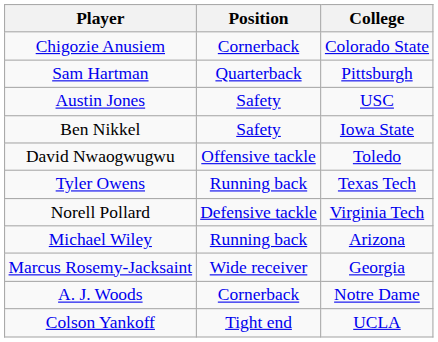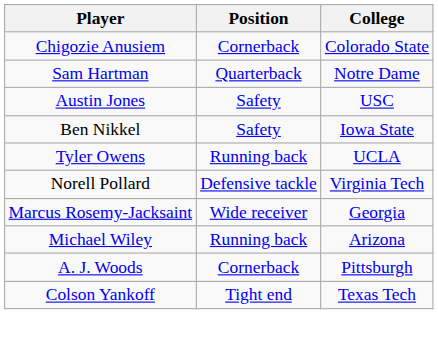Sam Hartman | College: Pittsburgh -> Notre Dame
- row: David Nwaogwugwu | Offensive tackle | Toledo
Tyler Owens | College: Texas Tech -> UCLA
rows swapped: Marcus Rosemy-Jacksaint <-> Michael Wiley
A. J. Woods | College: Notre Dame -> Pittsburgh
Colson Yankoff | College: UCLA -> Texas Tech
